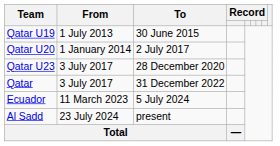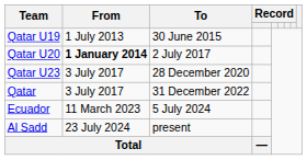Qatar U20 | From: normal -> bold
